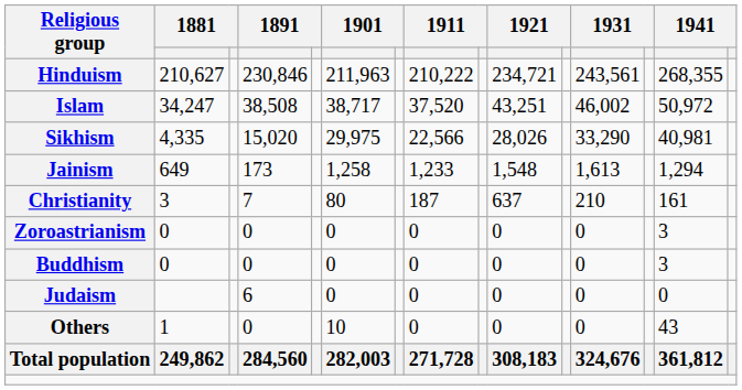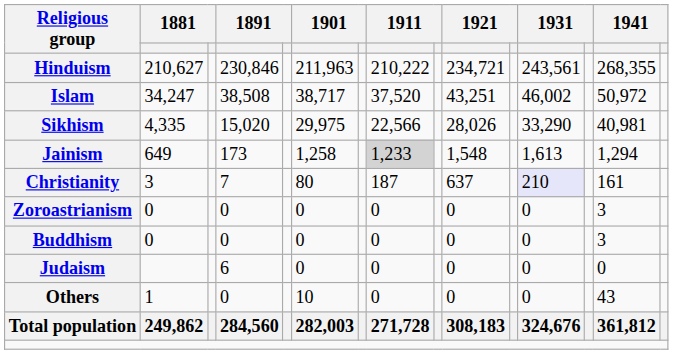Jainism | column 8: no background -> lightgrey background
Christianity | column 12: no background -> lavender background
